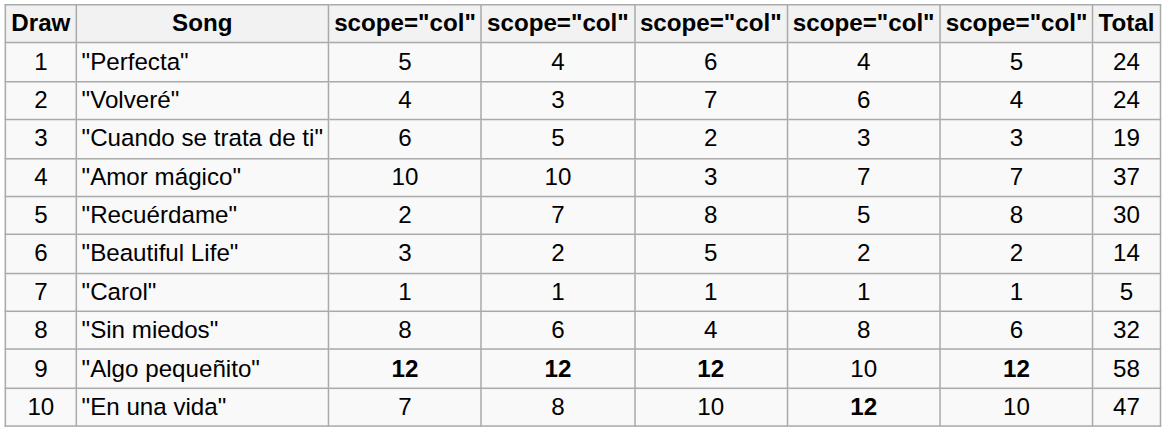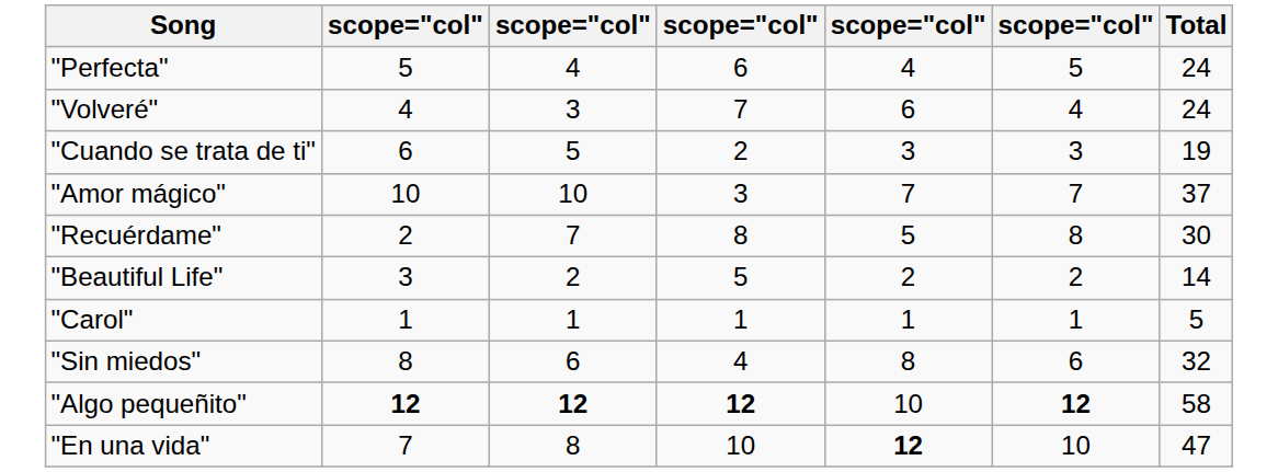- column: Draw | 1 | 2 | 3 | 4 | 5 | 6 | 7 | 8 | 9 | 10
